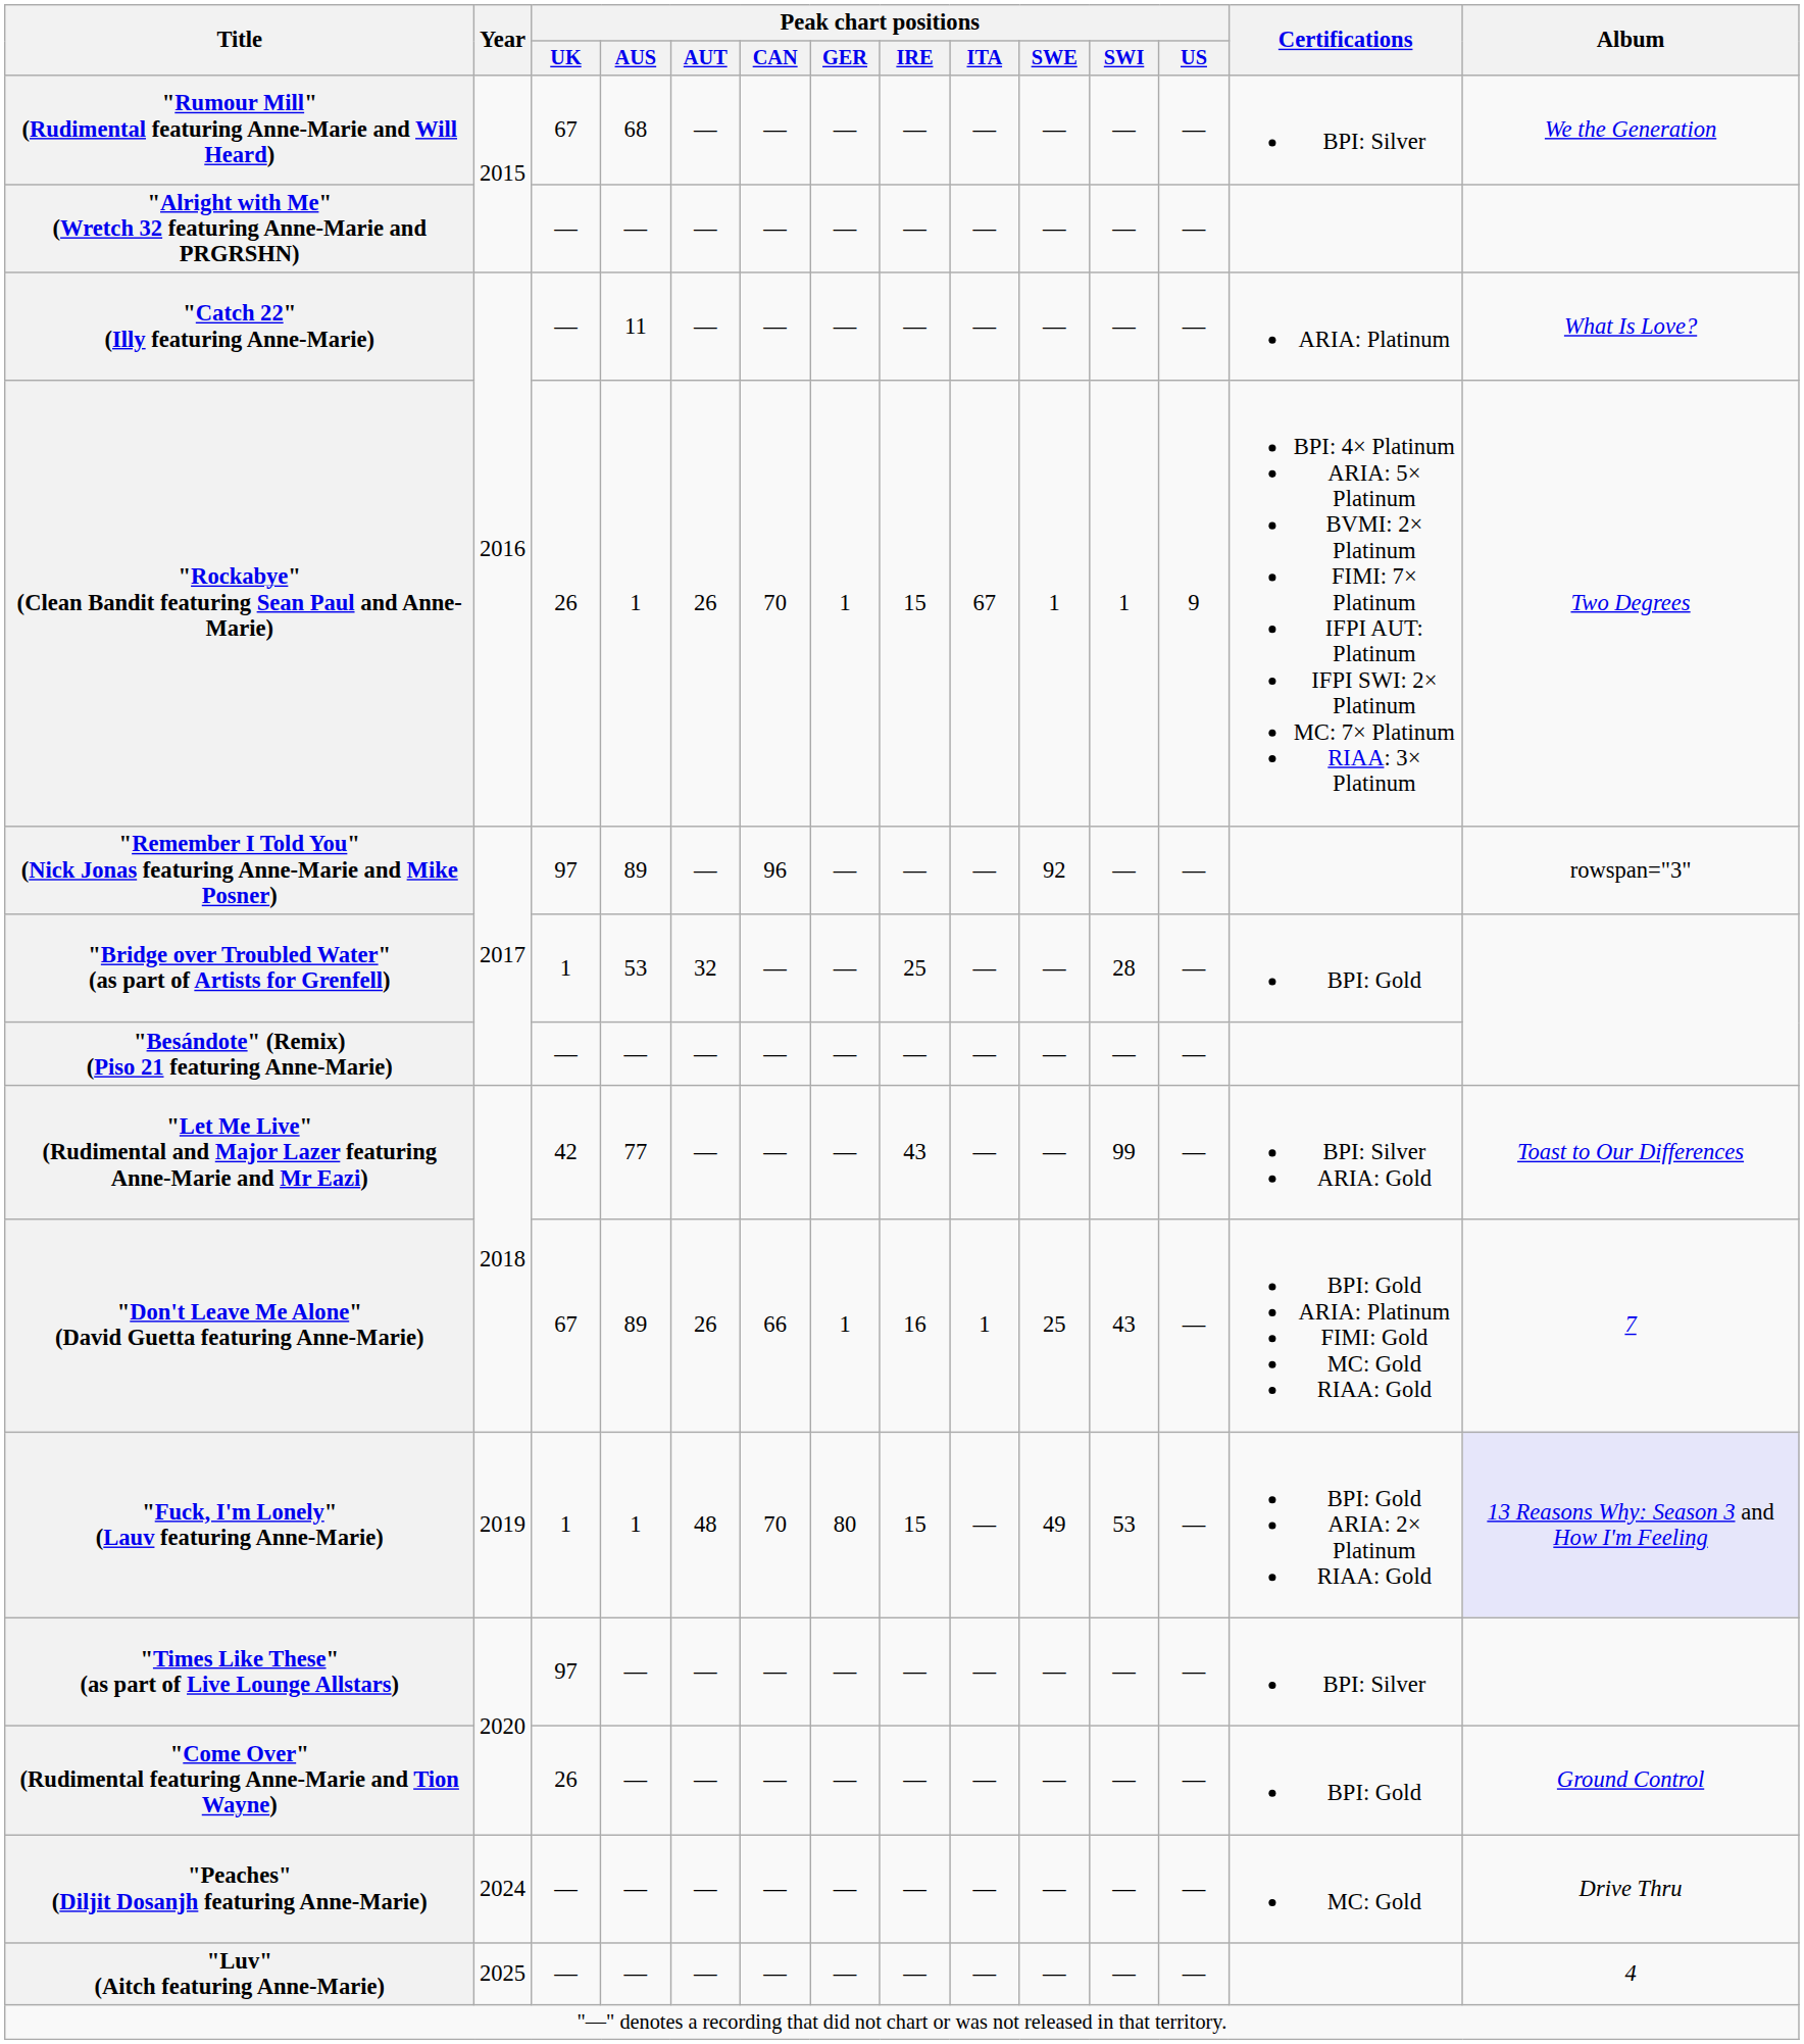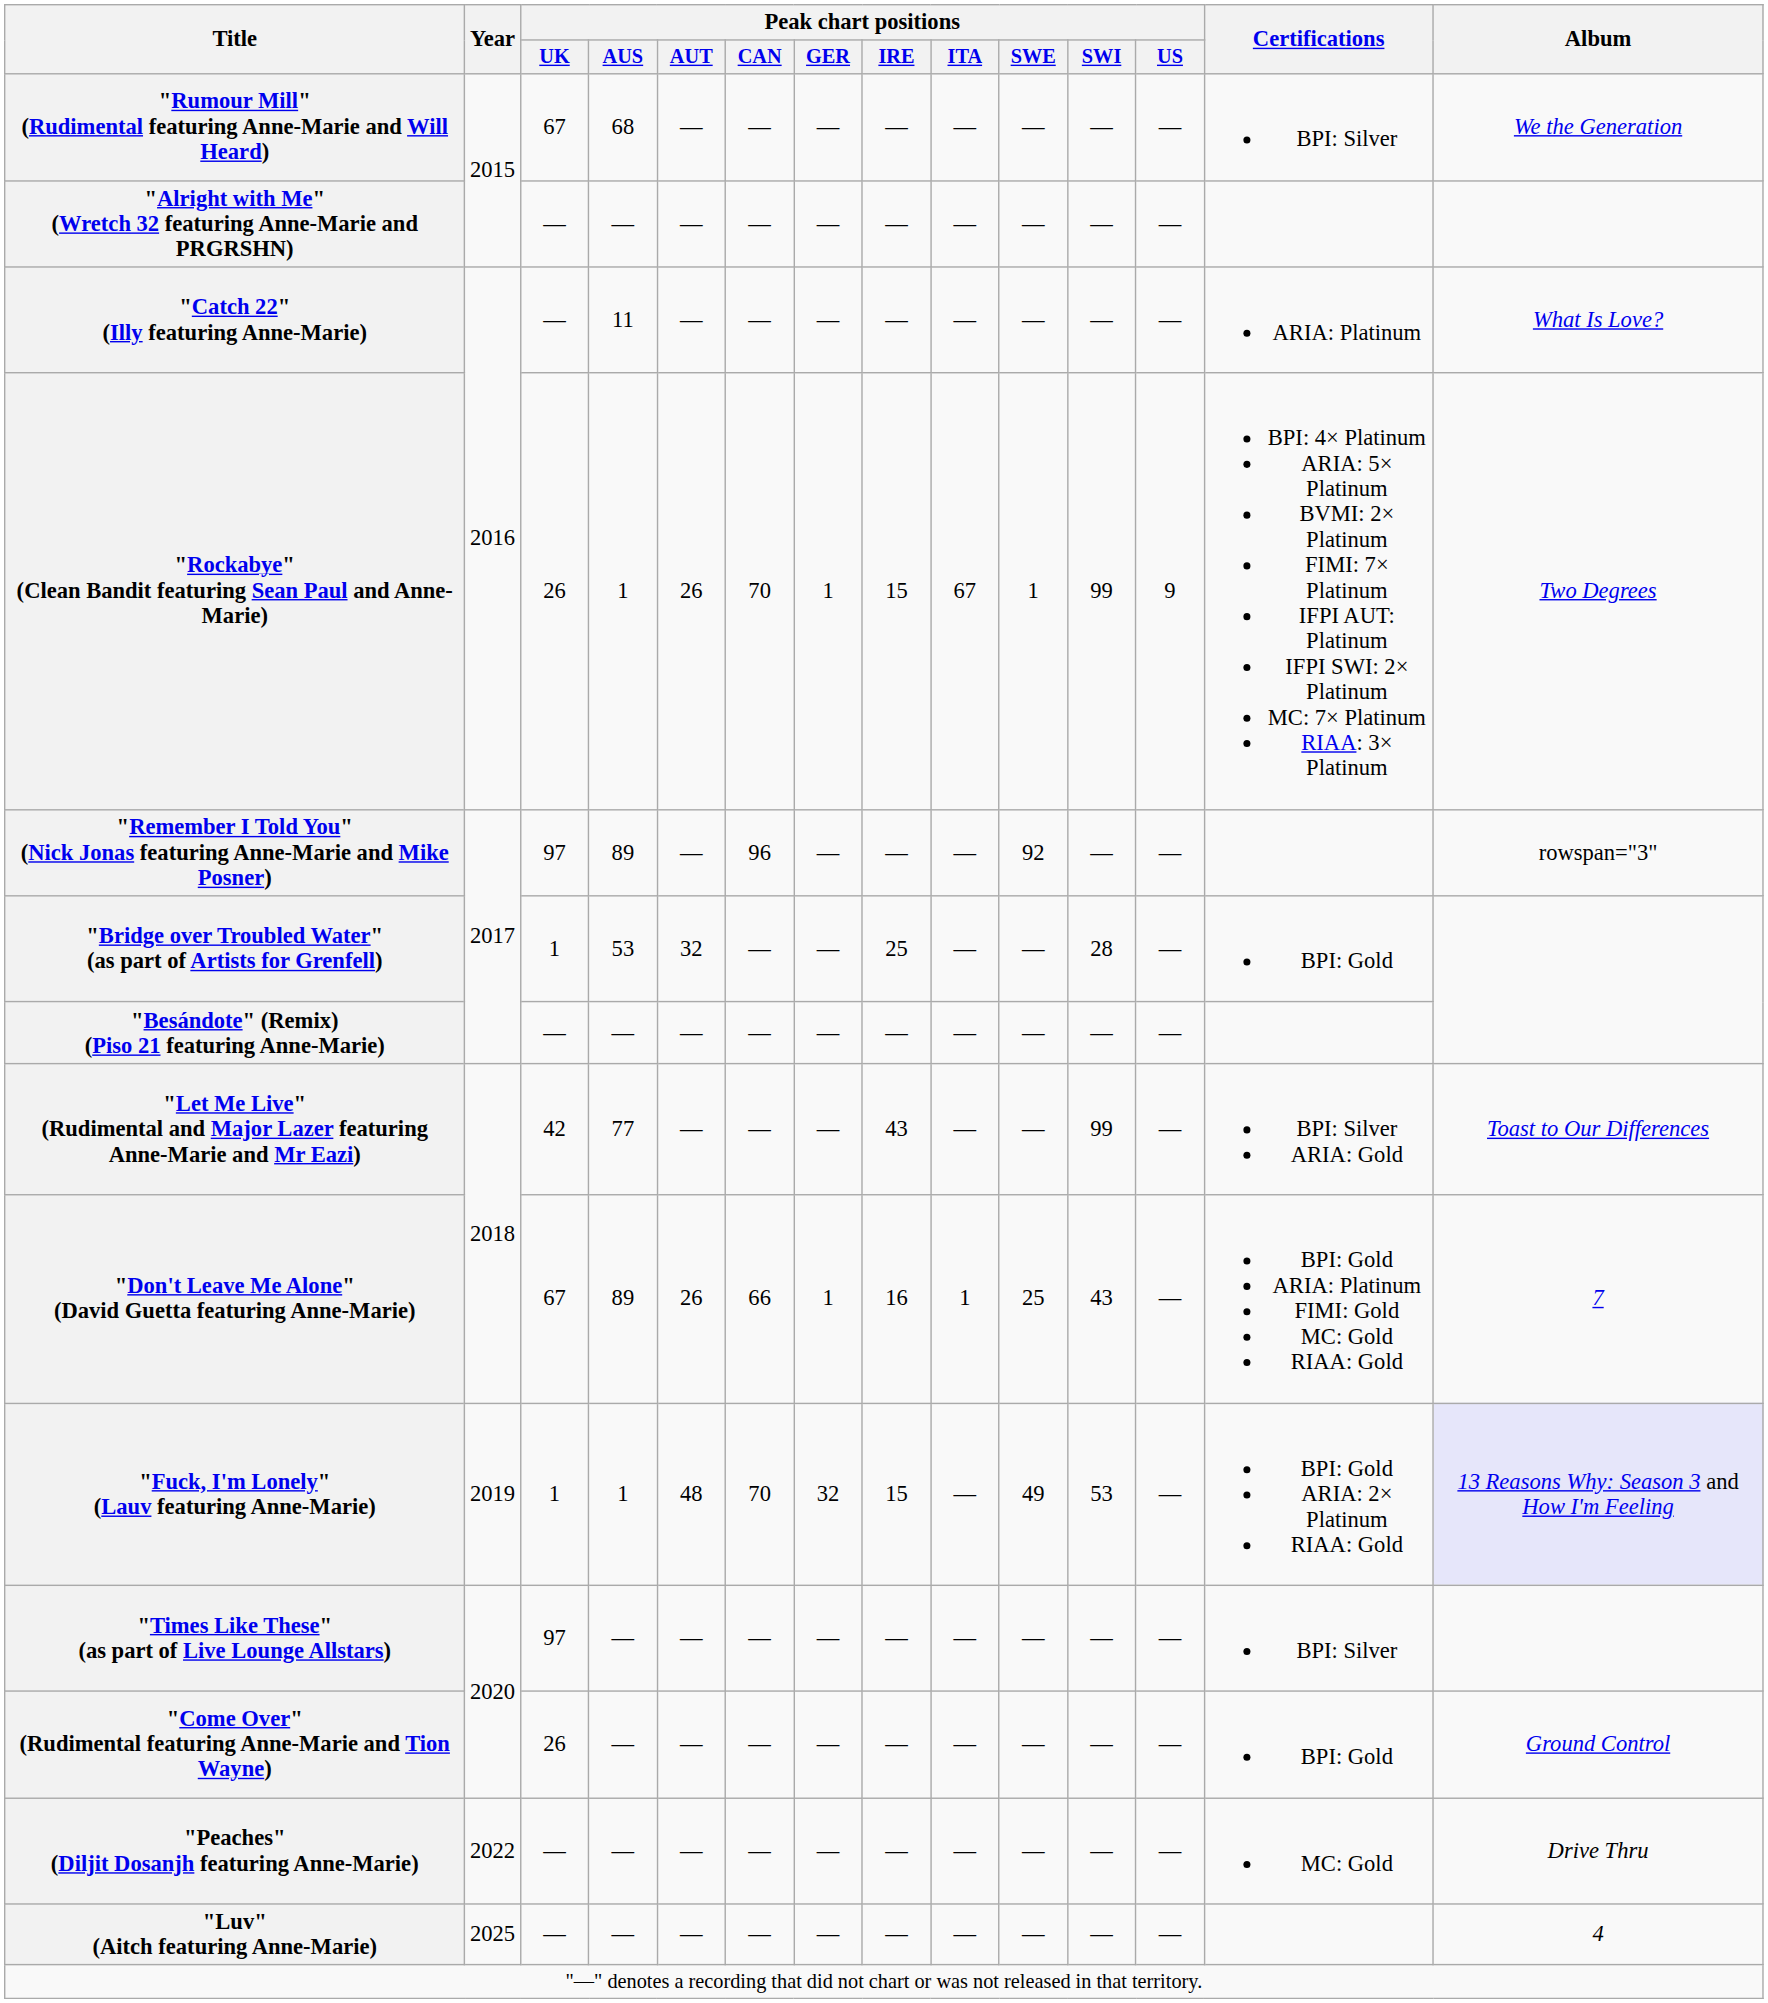"Rockabye" (Clean Bandit featuring Sean Paul and Anne-Marie) | Peak chart positions / SWI: 1 -> 99
"Fuck, I'm Lonely" (Lauv featuring Anne-Marie) | Peak chart positions / GER: 80 -> 32
"Peaches" (Diljit Dosanjh featuring Anne-Marie) | Year: 2024 -> 2022
